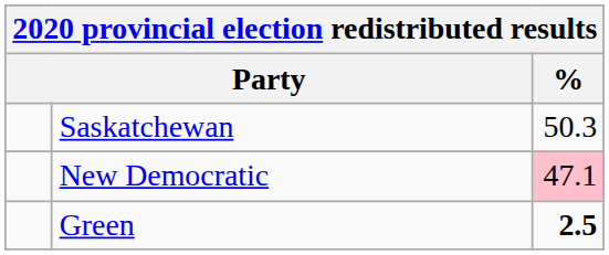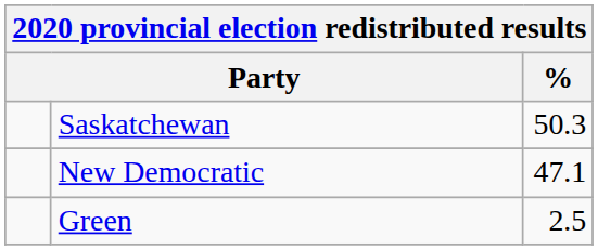New Democratic | %: pink background -> no background
Green | %: bold -> normal
